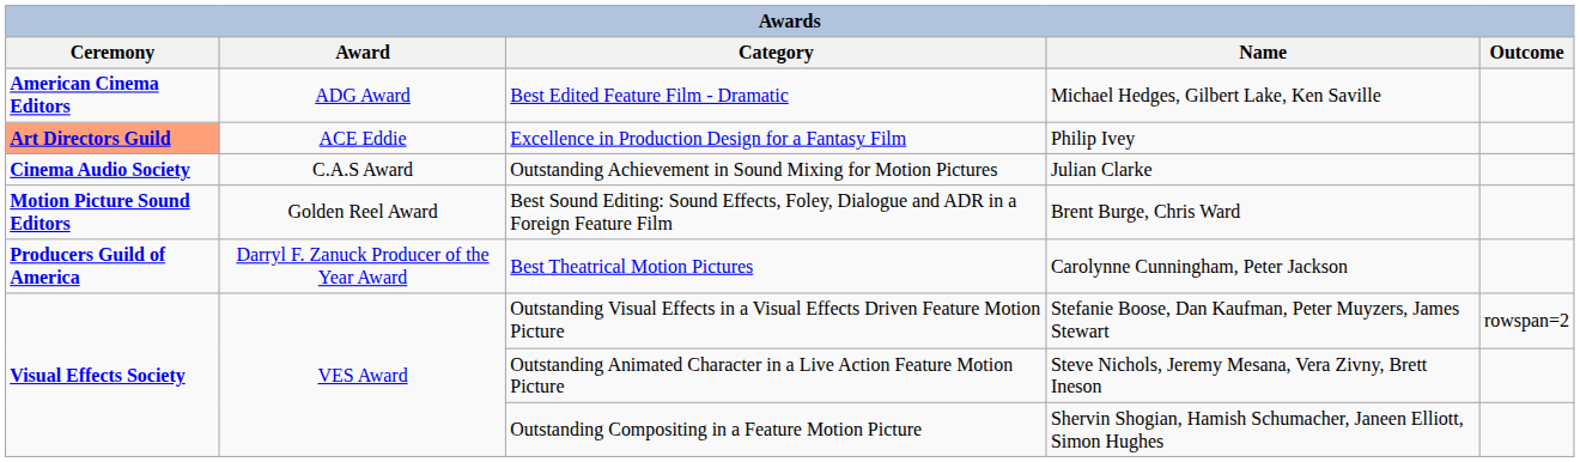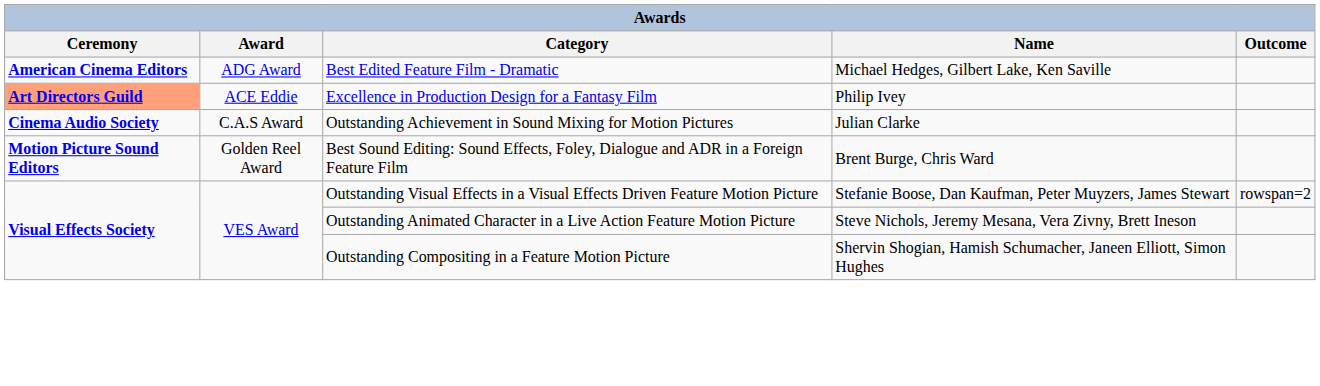- row: Producers Guild of America | Darryl F. Zanuck Producer of the Year Award | Best Theatrical Motion Pictures | Carolynne Cunningham, Peter Jackson
